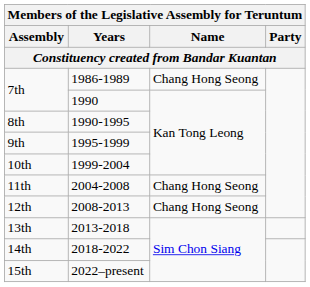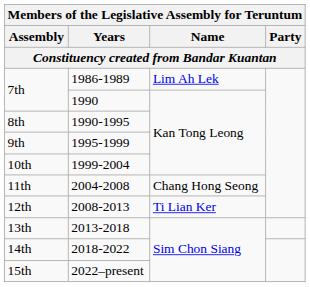7th / 1986-1989 | Name: Chang Hong Seong -> Lim Ah Lek
12th | Name: Chang Hong Seong -> Ti Lian Ker
